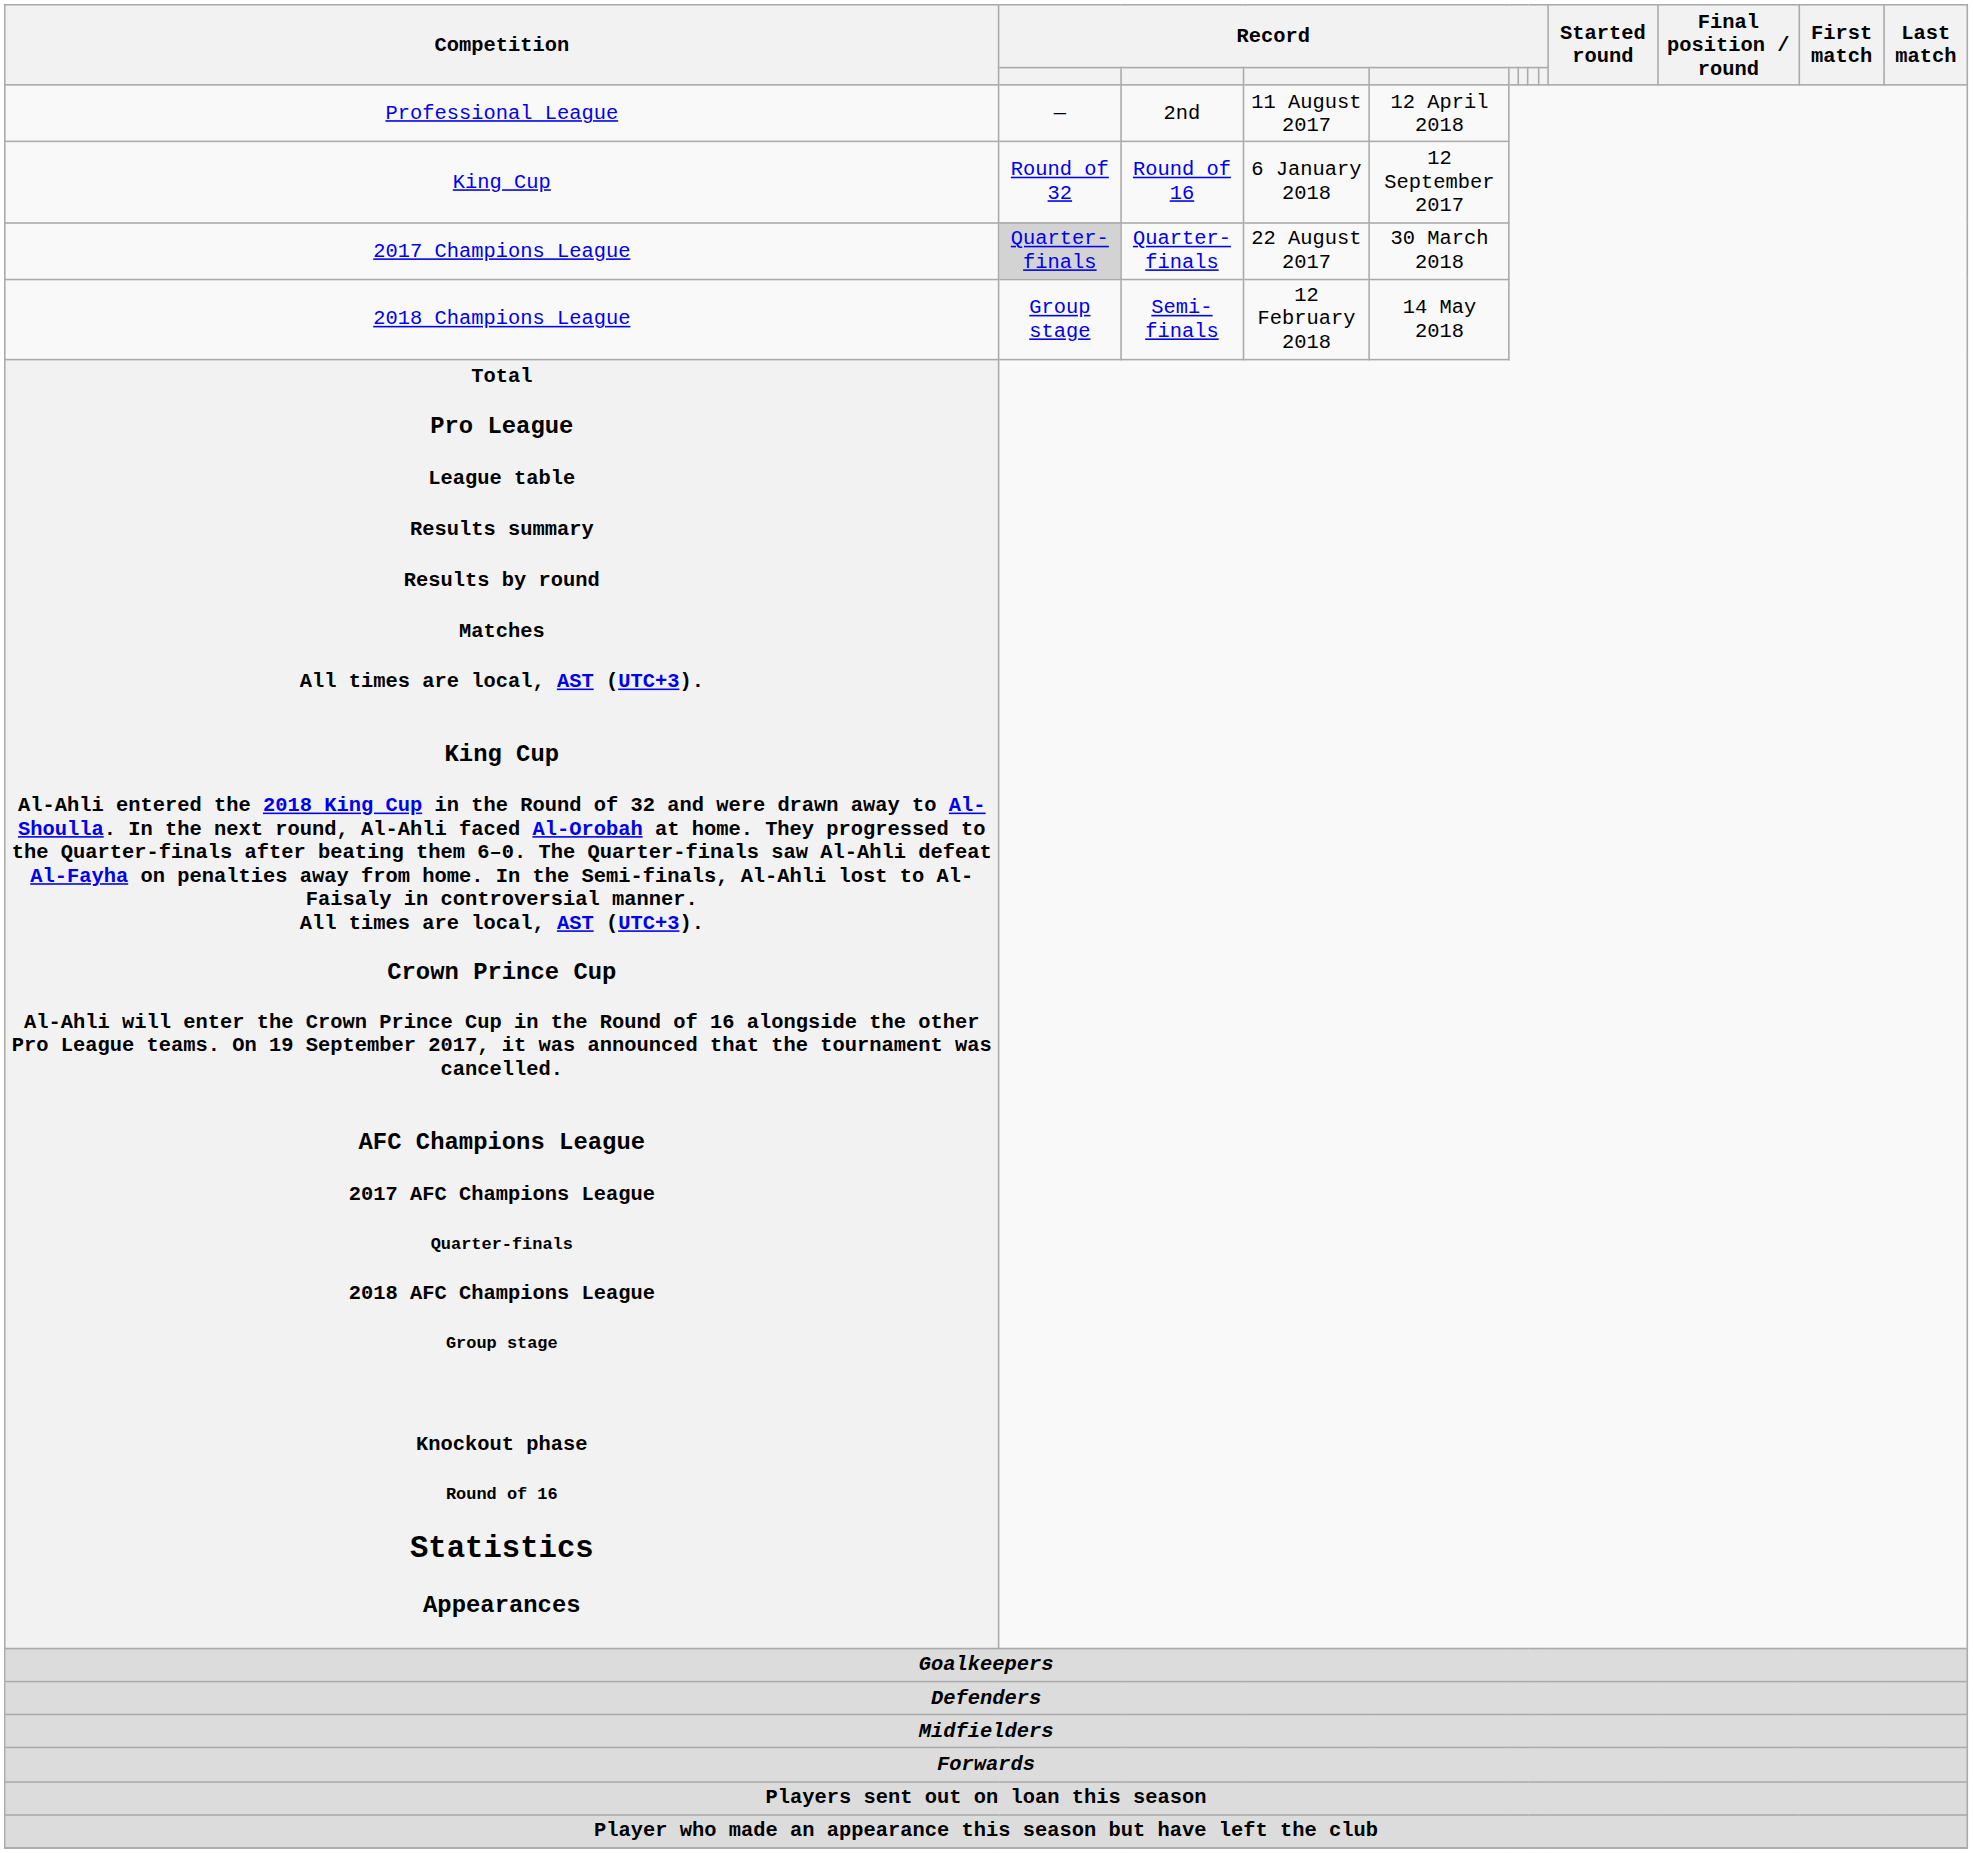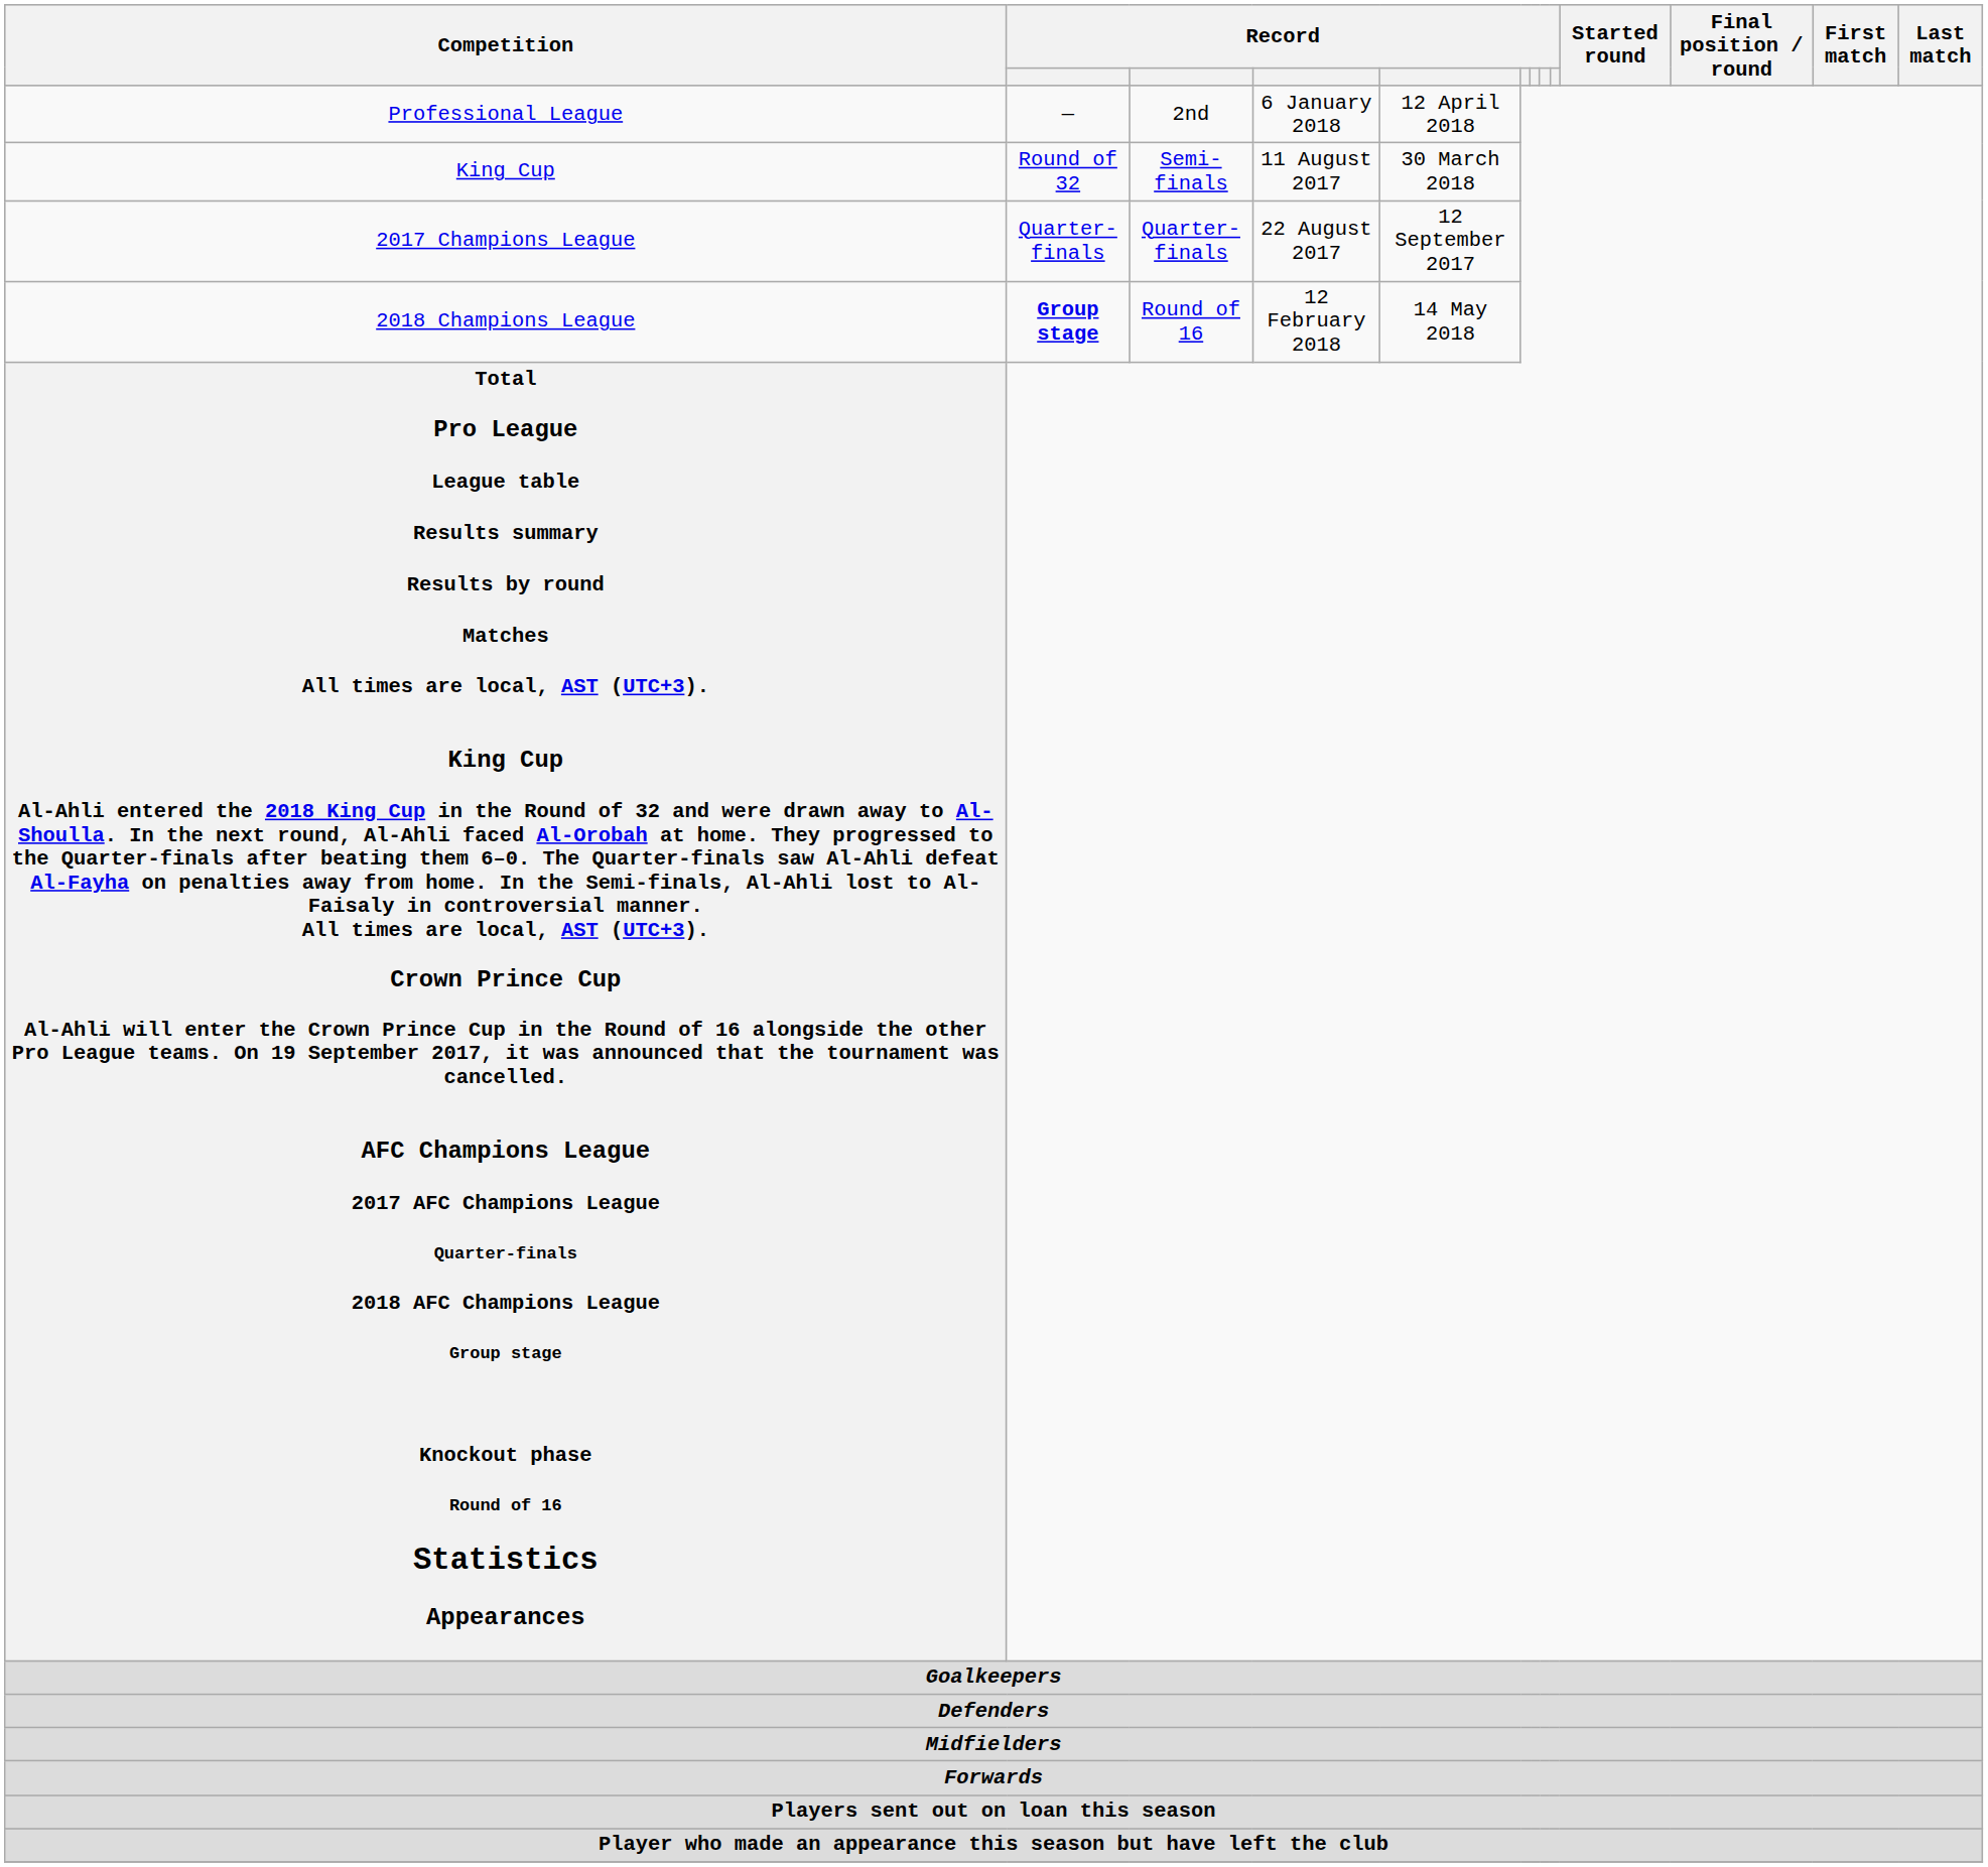Professional League | column 4: 11 August 2017 -> 6 January 2018
King Cup | column 3: Round of 16 -> Semi-finals
King Cup | column 4: 6 January 2018 -> 11 August 2017
King Cup | column 5: 12 September 2017 -> 30 March 2018
2017 Champions League | column 2: lightgrey background -> no background
2017 Champions League | column 5: 30 March 2018 -> 12 September 2017
2018 Champions League | column 2: normal -> bold
2018 Champions League | column 3: Semi-finals -> Round of 16
